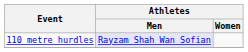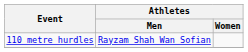110 metre hurdles | Athletes / Men: lavender background -> no background
